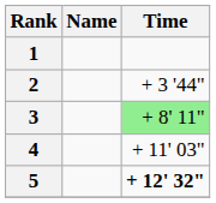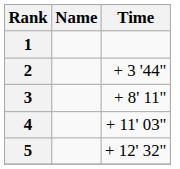3 | Time: lightgreen background -> no background
5 | Time: bold -> normal
